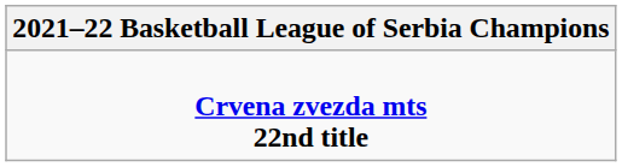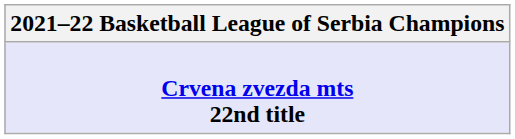row 2 | column 1: no background -> lavender background
